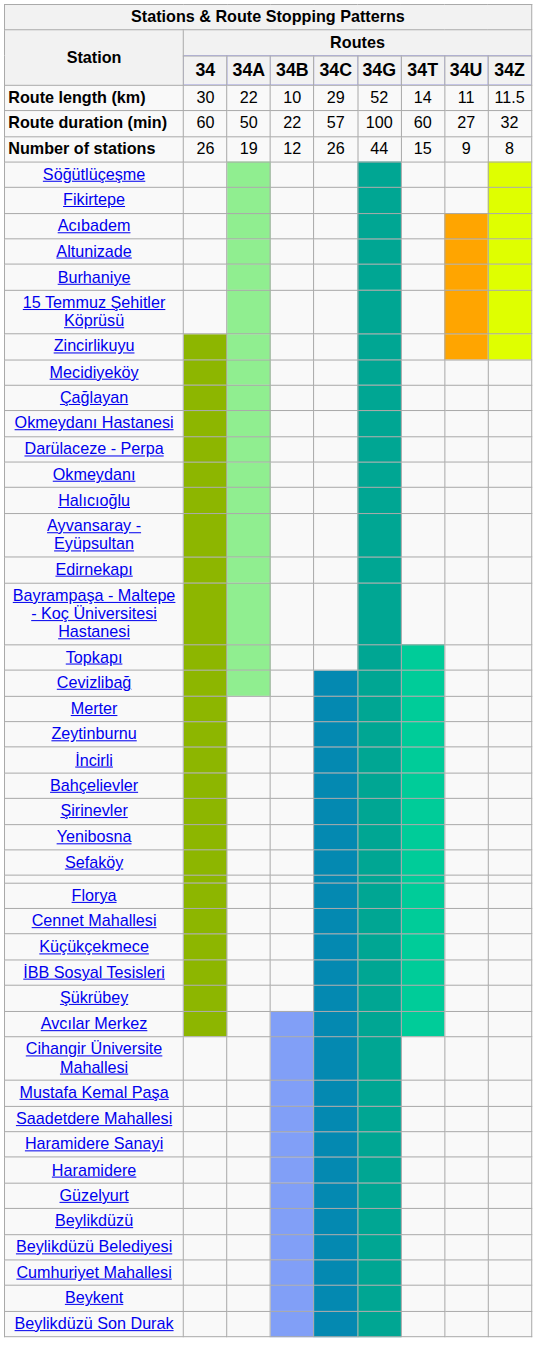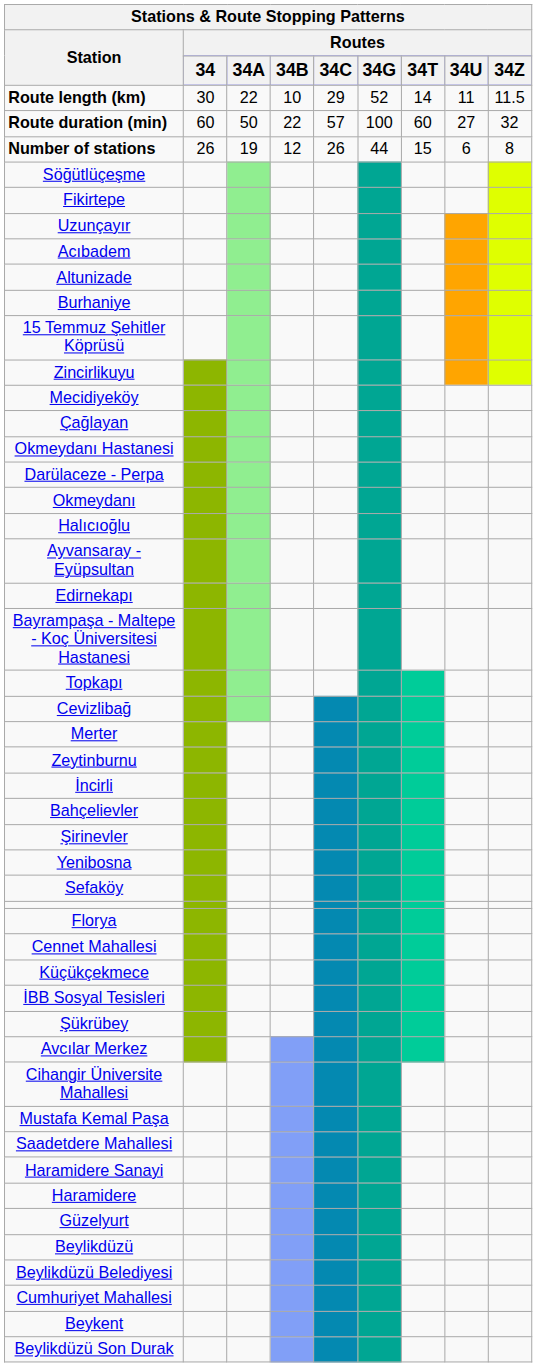Number of stations | Routes / 34U: 9 -> 6
+ row: Uzunçayır
